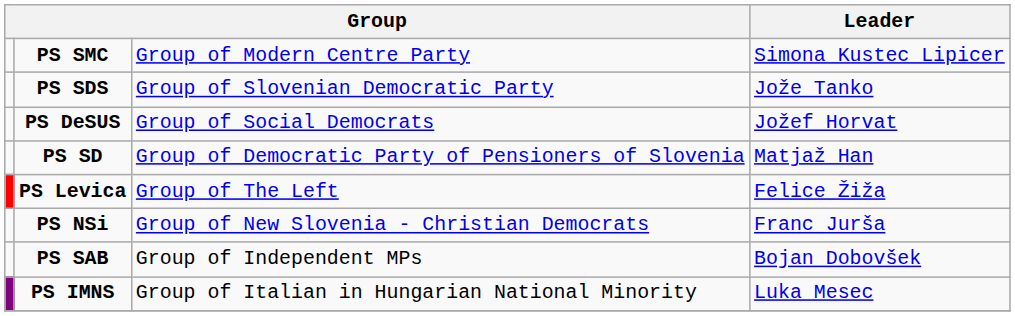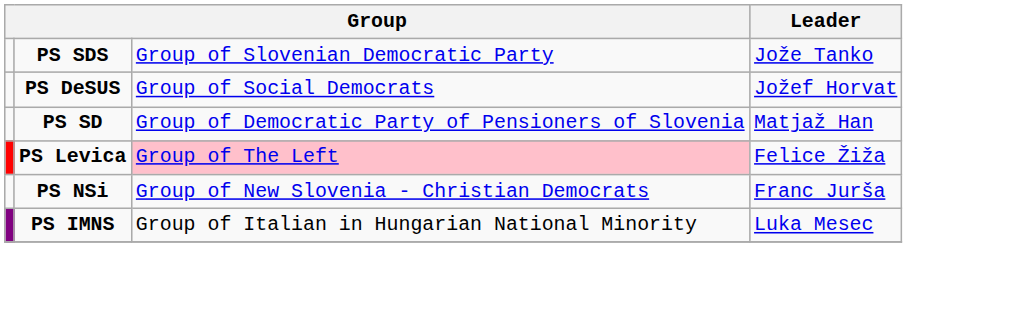- row: PS SMC | Group of Modern Centre Party | Simona Kustec Lipicer
PS Levica | column 3: no background -> pink background
- row: PS SAB | Group of Independent MPs | Bojan Dobovšek
